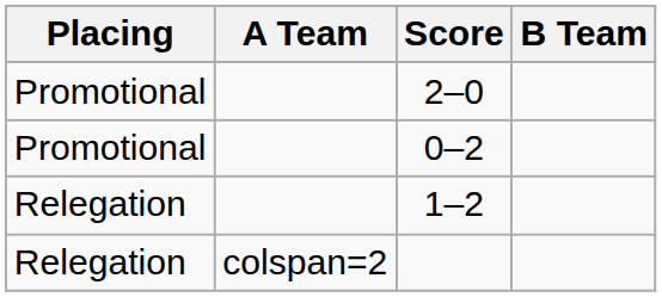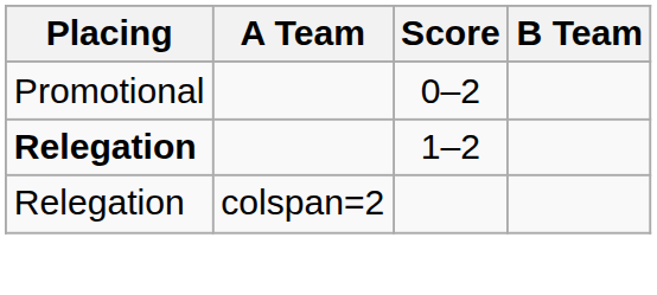- row: Promotional | 2–0
1–2 | Placing: normal -> bold
